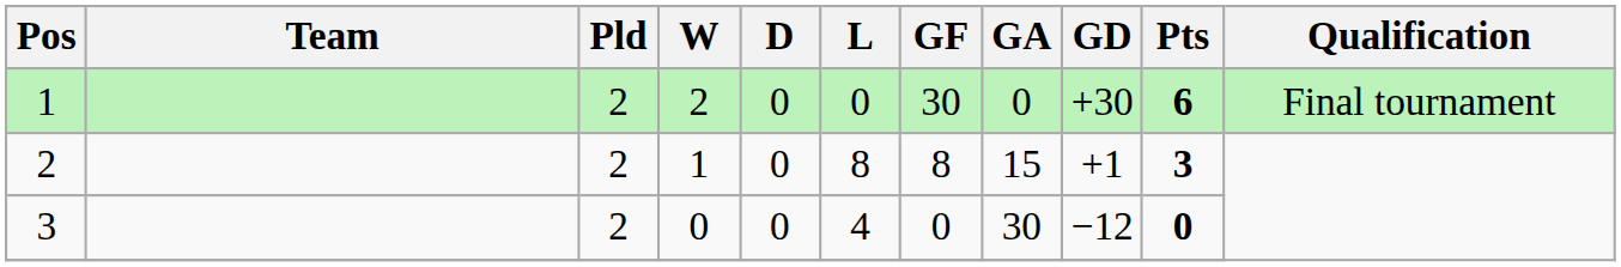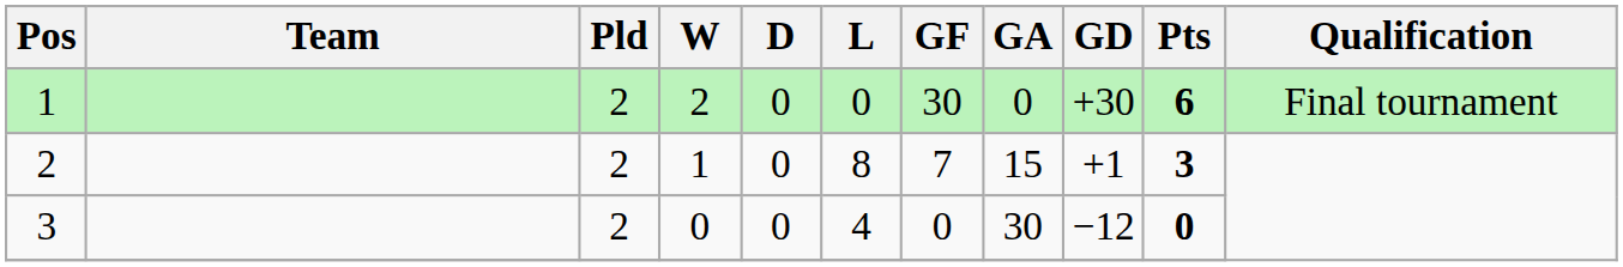row 3 | GF: 8 -> 7
